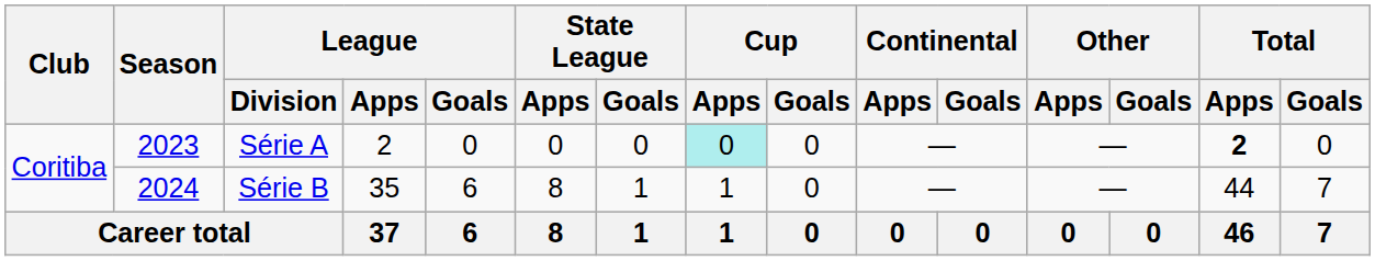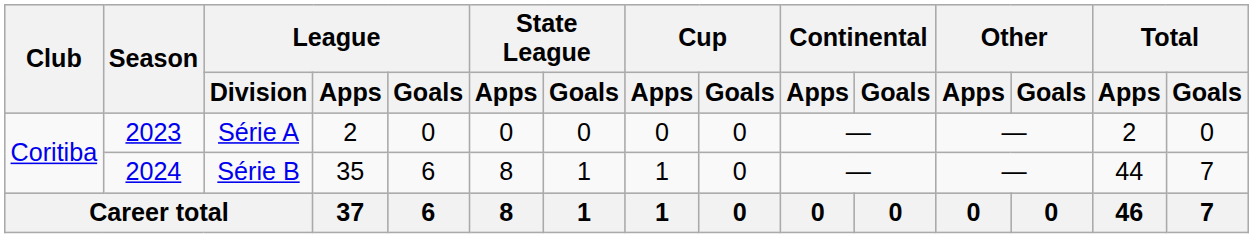Série A | Cup / Apps: paleturquoise background -> no background
Série A | Total / Apps: bold -> normal
